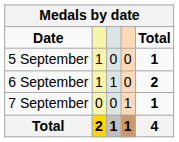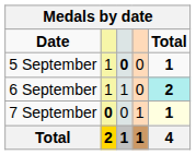5 September | column 3: normal -> bold
6 September | Total: no background -> paleturquoise background
7 September | column 2: normal -> bold
7 September | Total: no background -> lightyellow background
